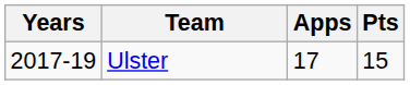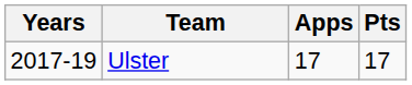Ulster | Pts: 15 -> 17
